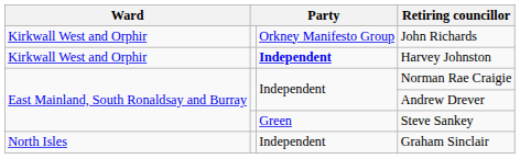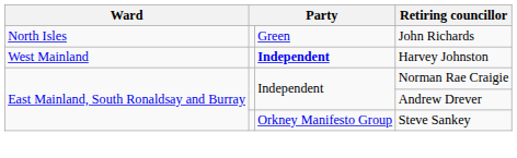John Richards | Ward: Kirkwall West and Orphir -> North Isles
John Richards | column 3: Orkney Manifesto Group -> Green
Harvey Johnston | Ward: Kirkwall West and Orphir -> West Mainland
Steve Sankey | column 3: Green -> Orkney Manifesto Group
- row: North Isles | Independent | Graham Sinclair
